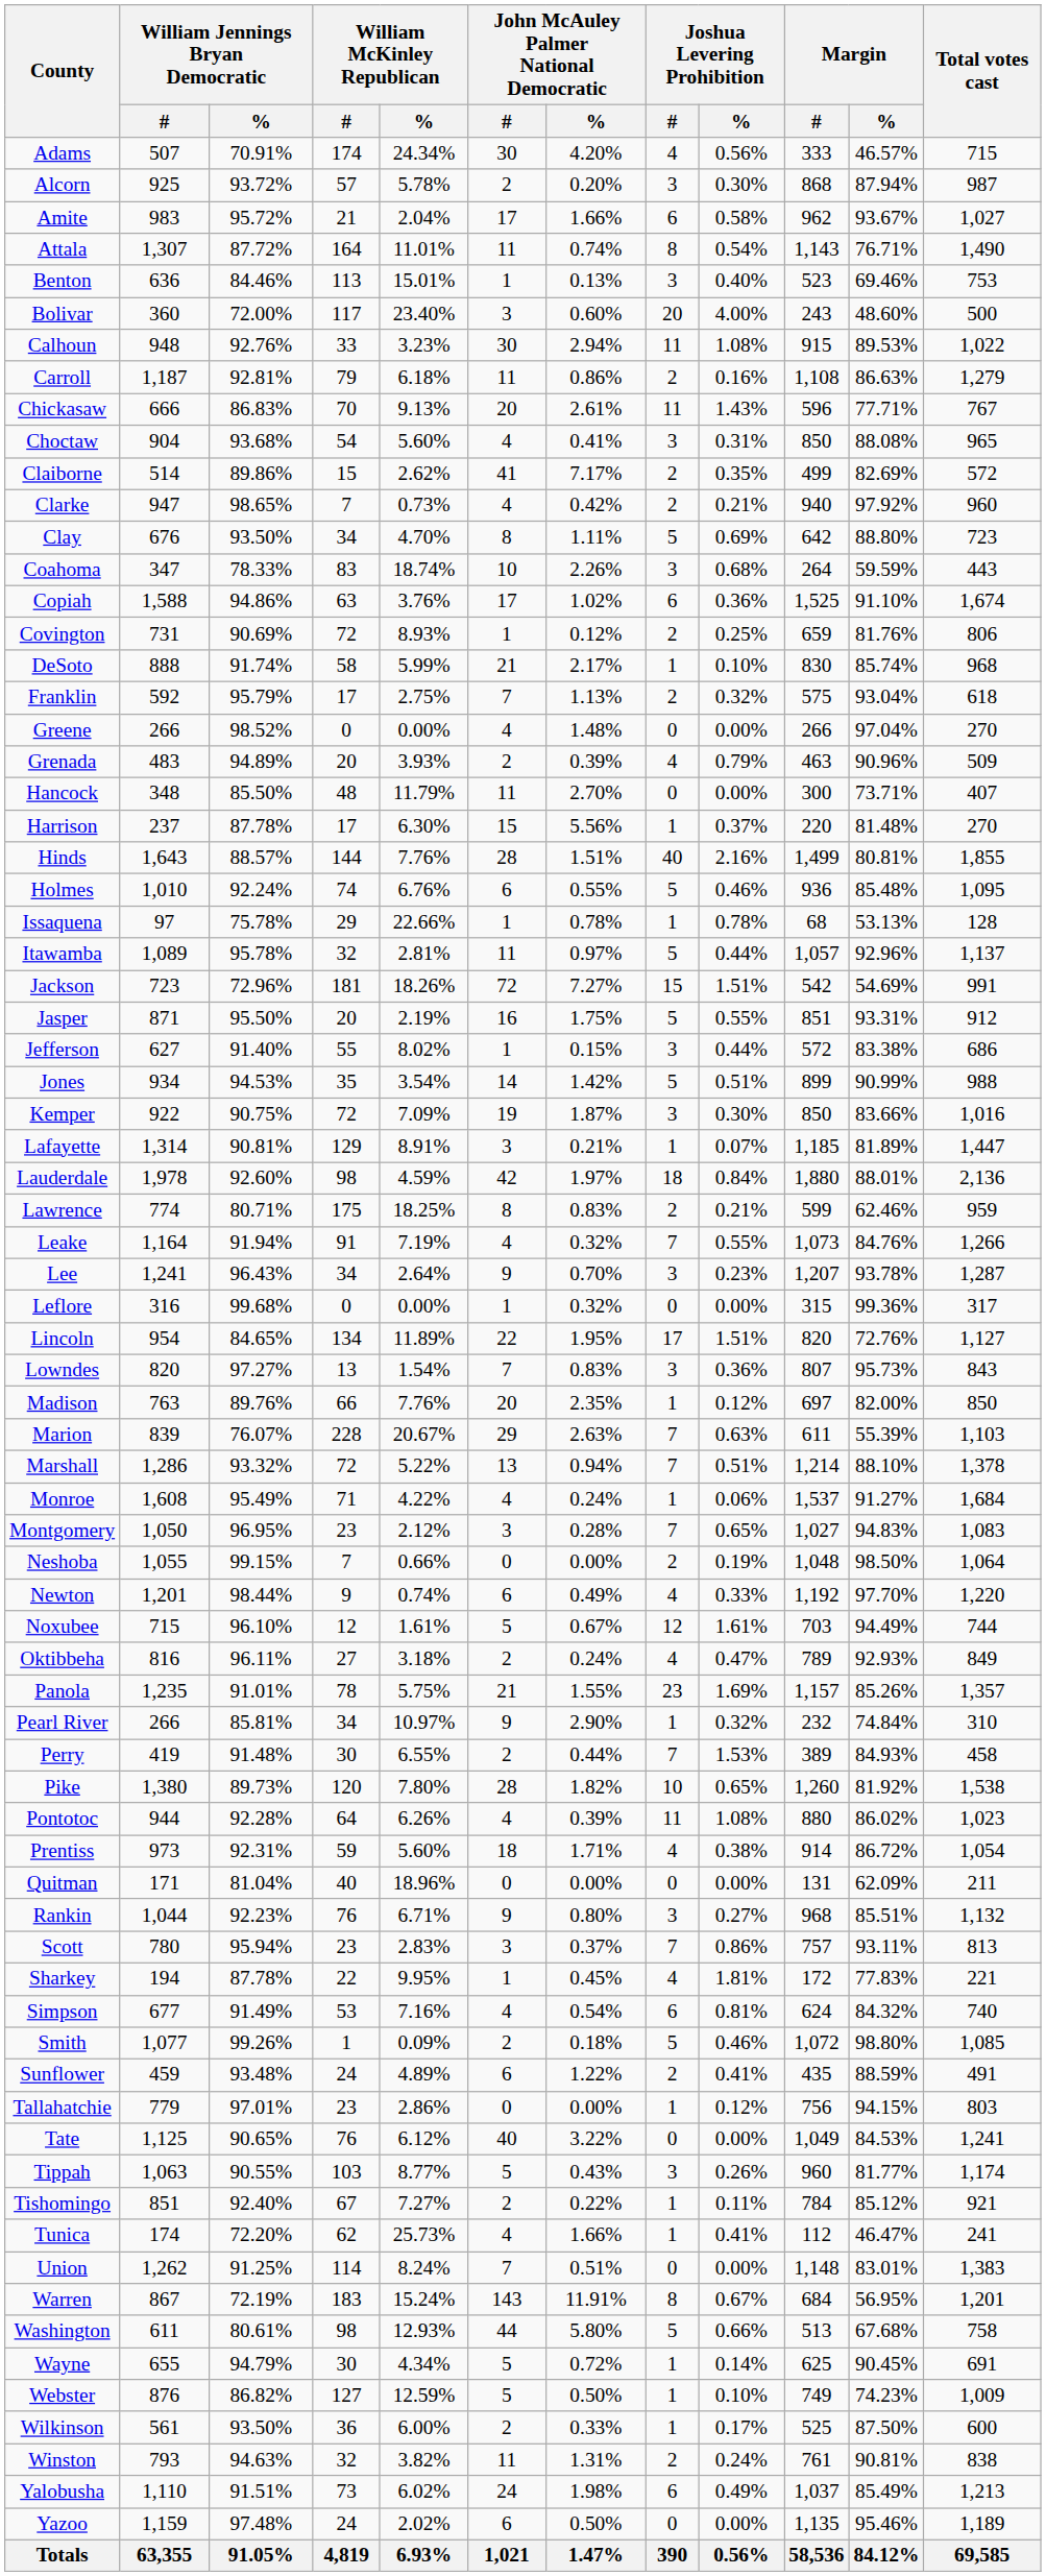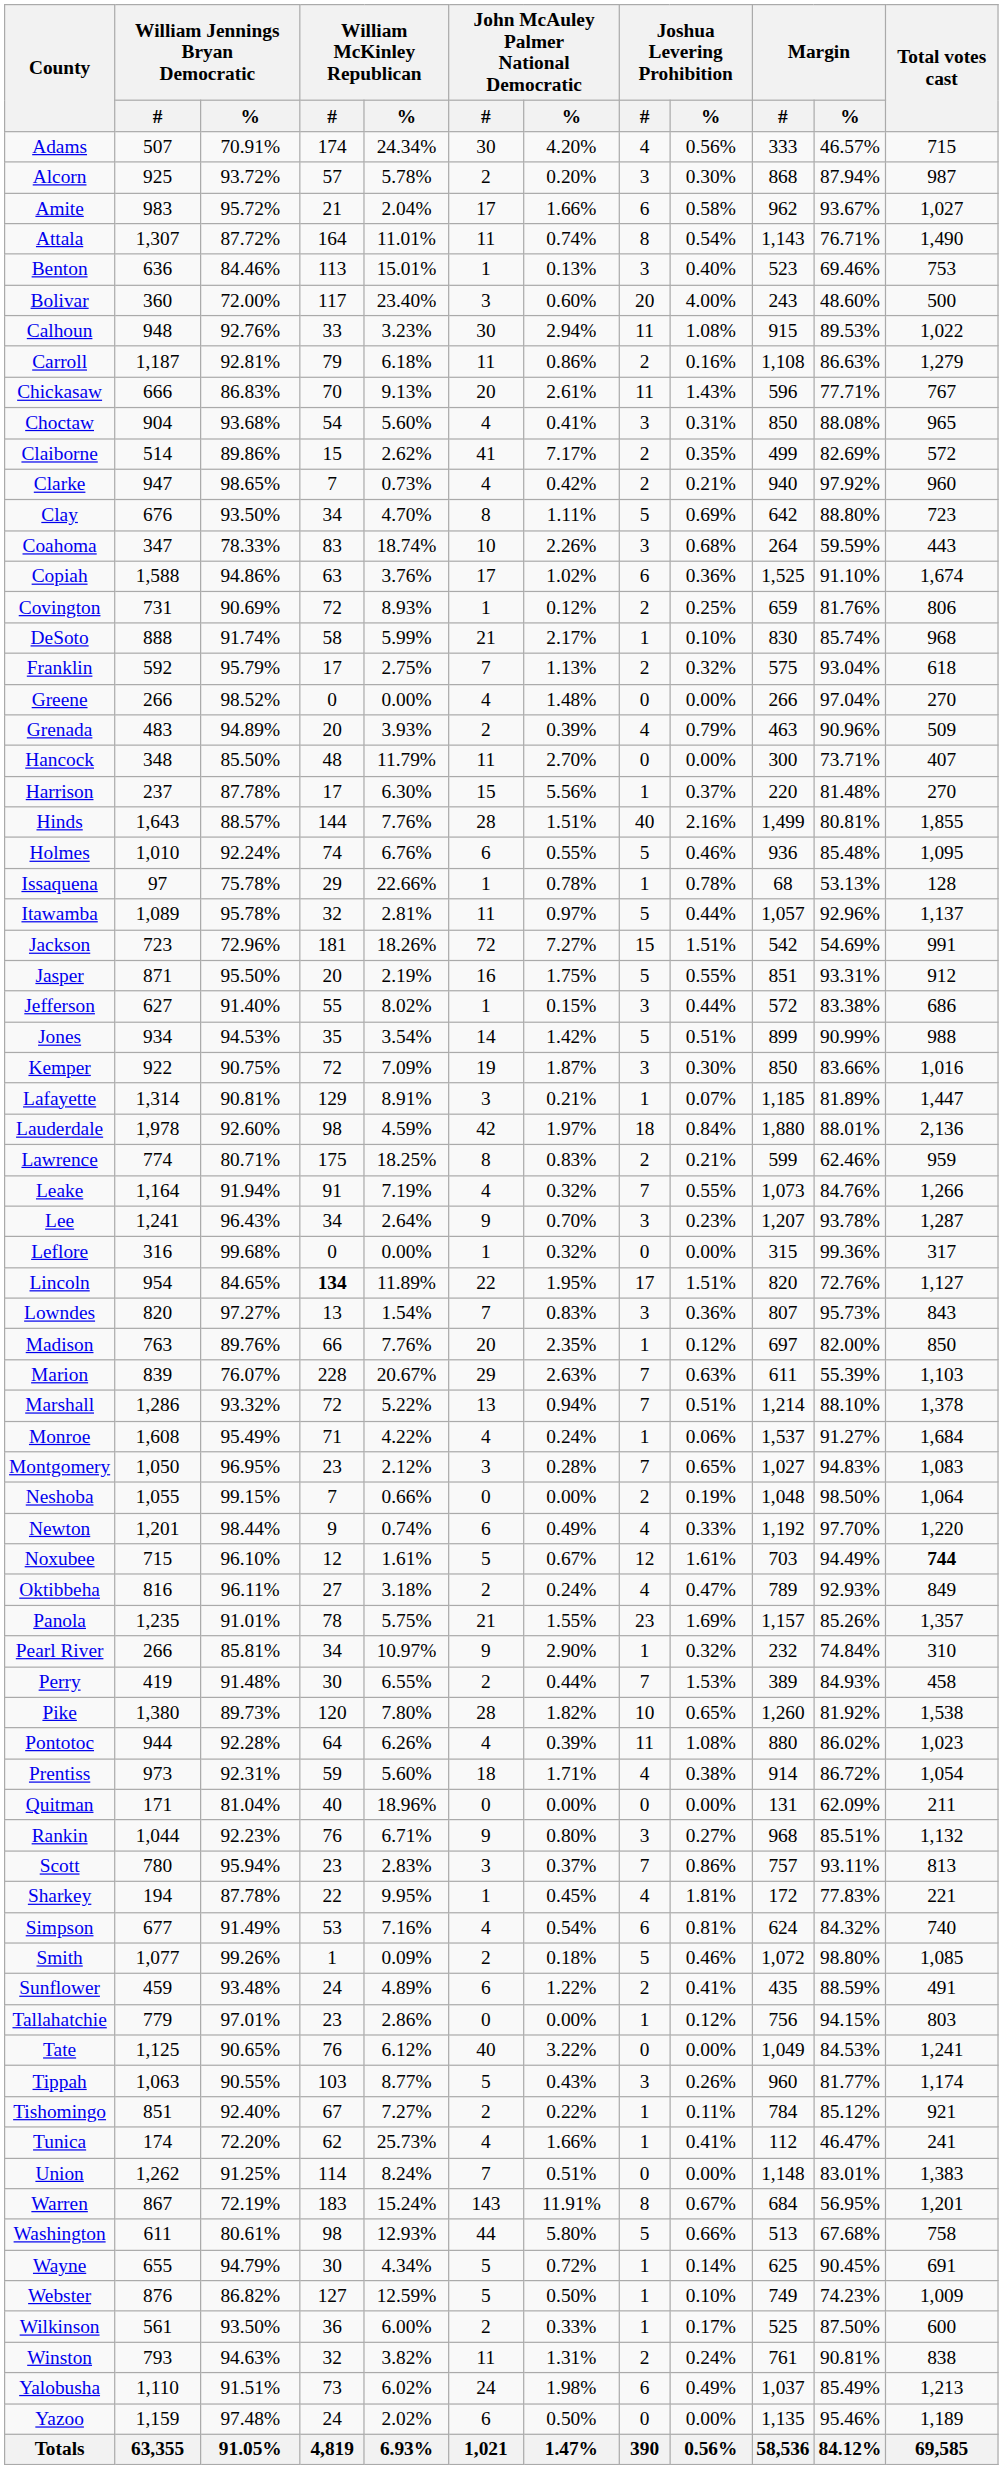Lincoln | William McKinley Republican / #: normal -> bold
Noxubee | Total votes cast: normal -> bold
